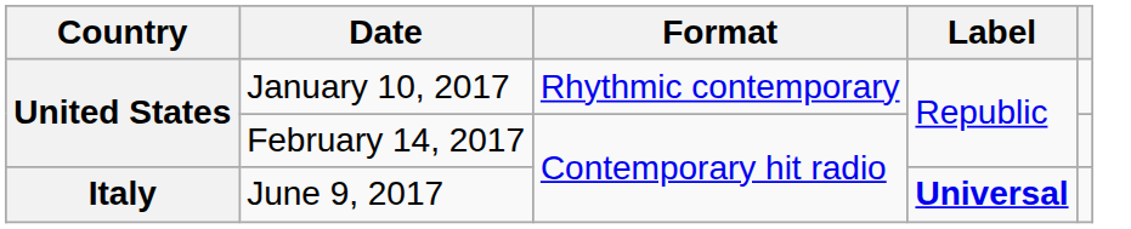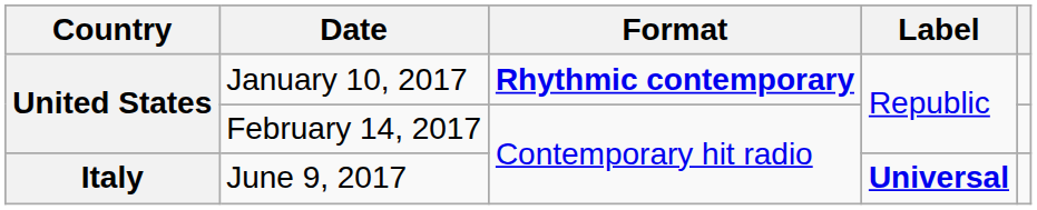January 10, 2017 | Format: normal -> bold
